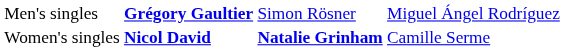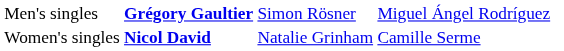Women's singles | column 3: bold -> normal
